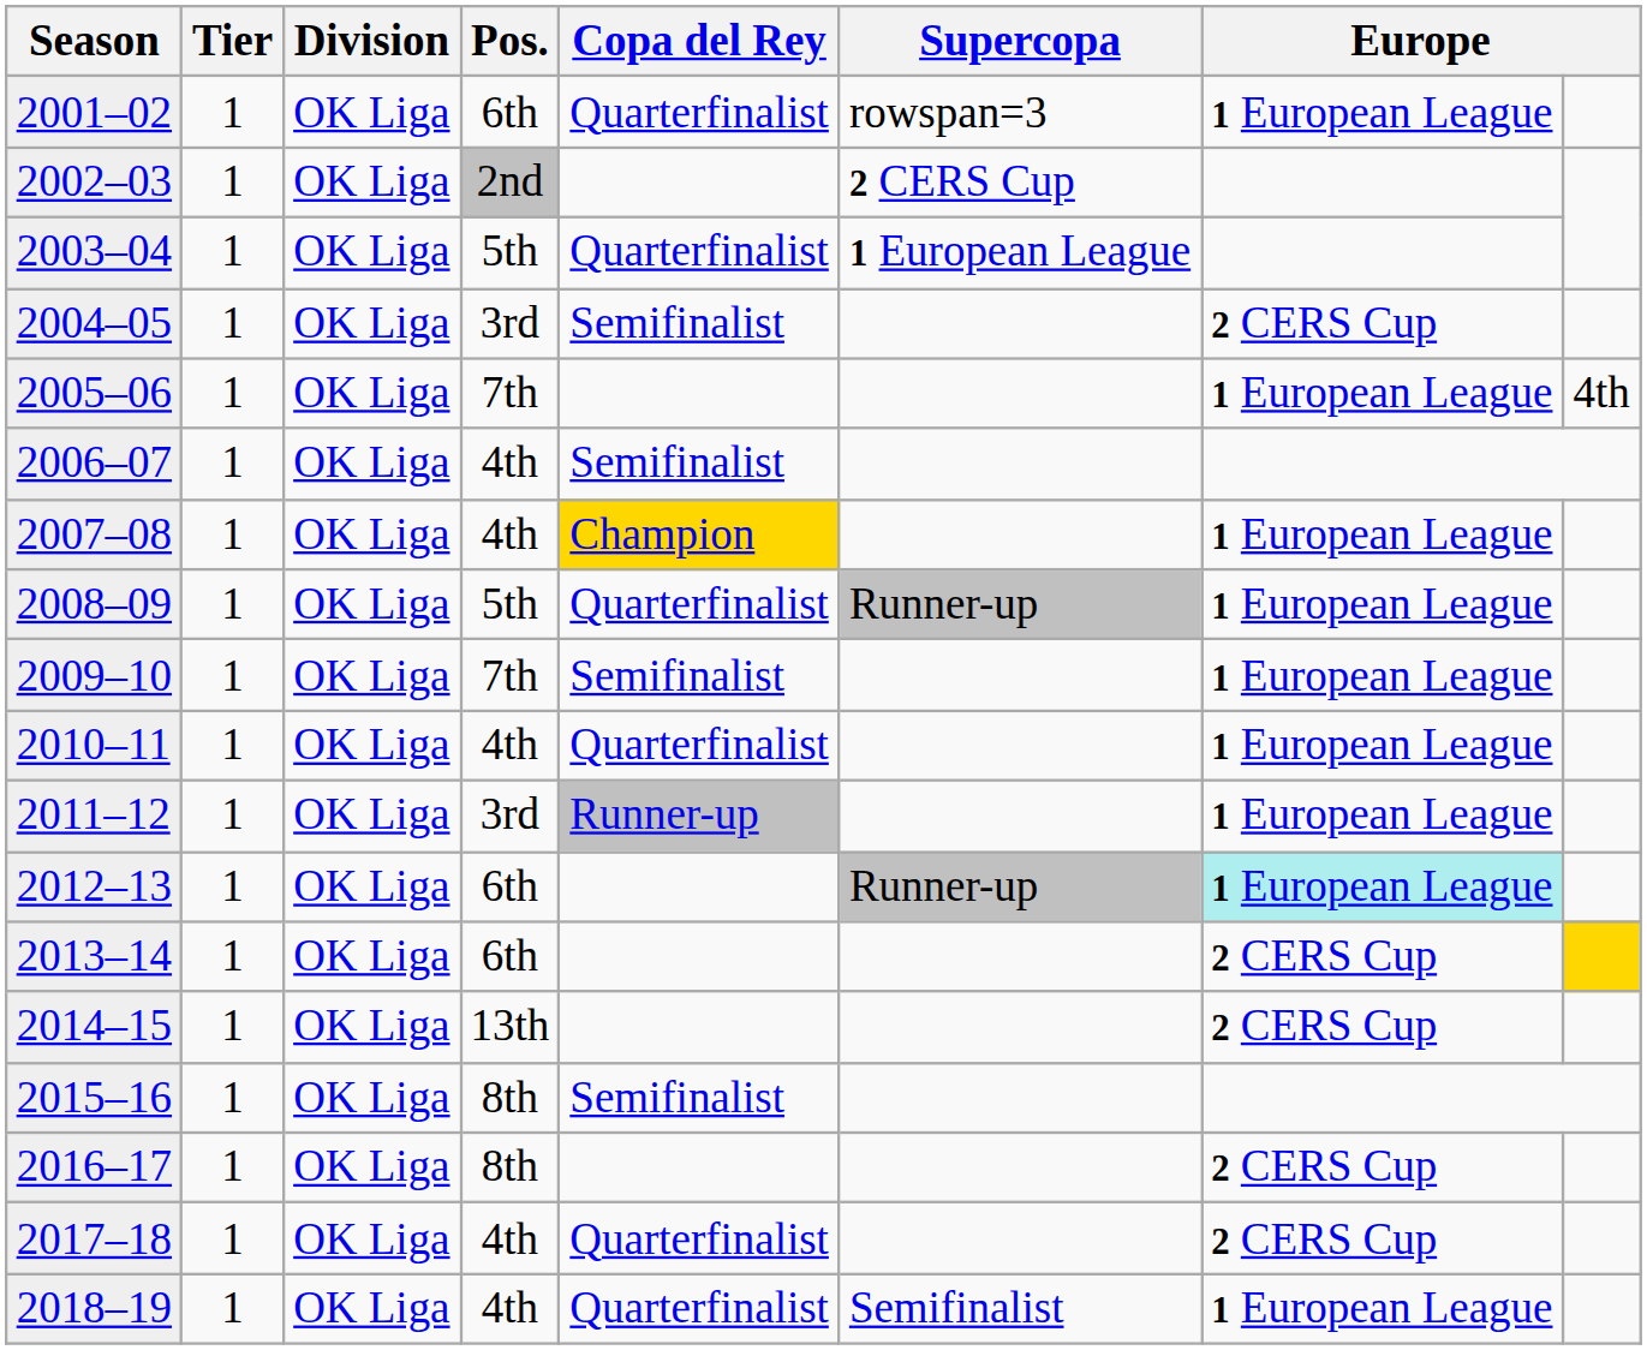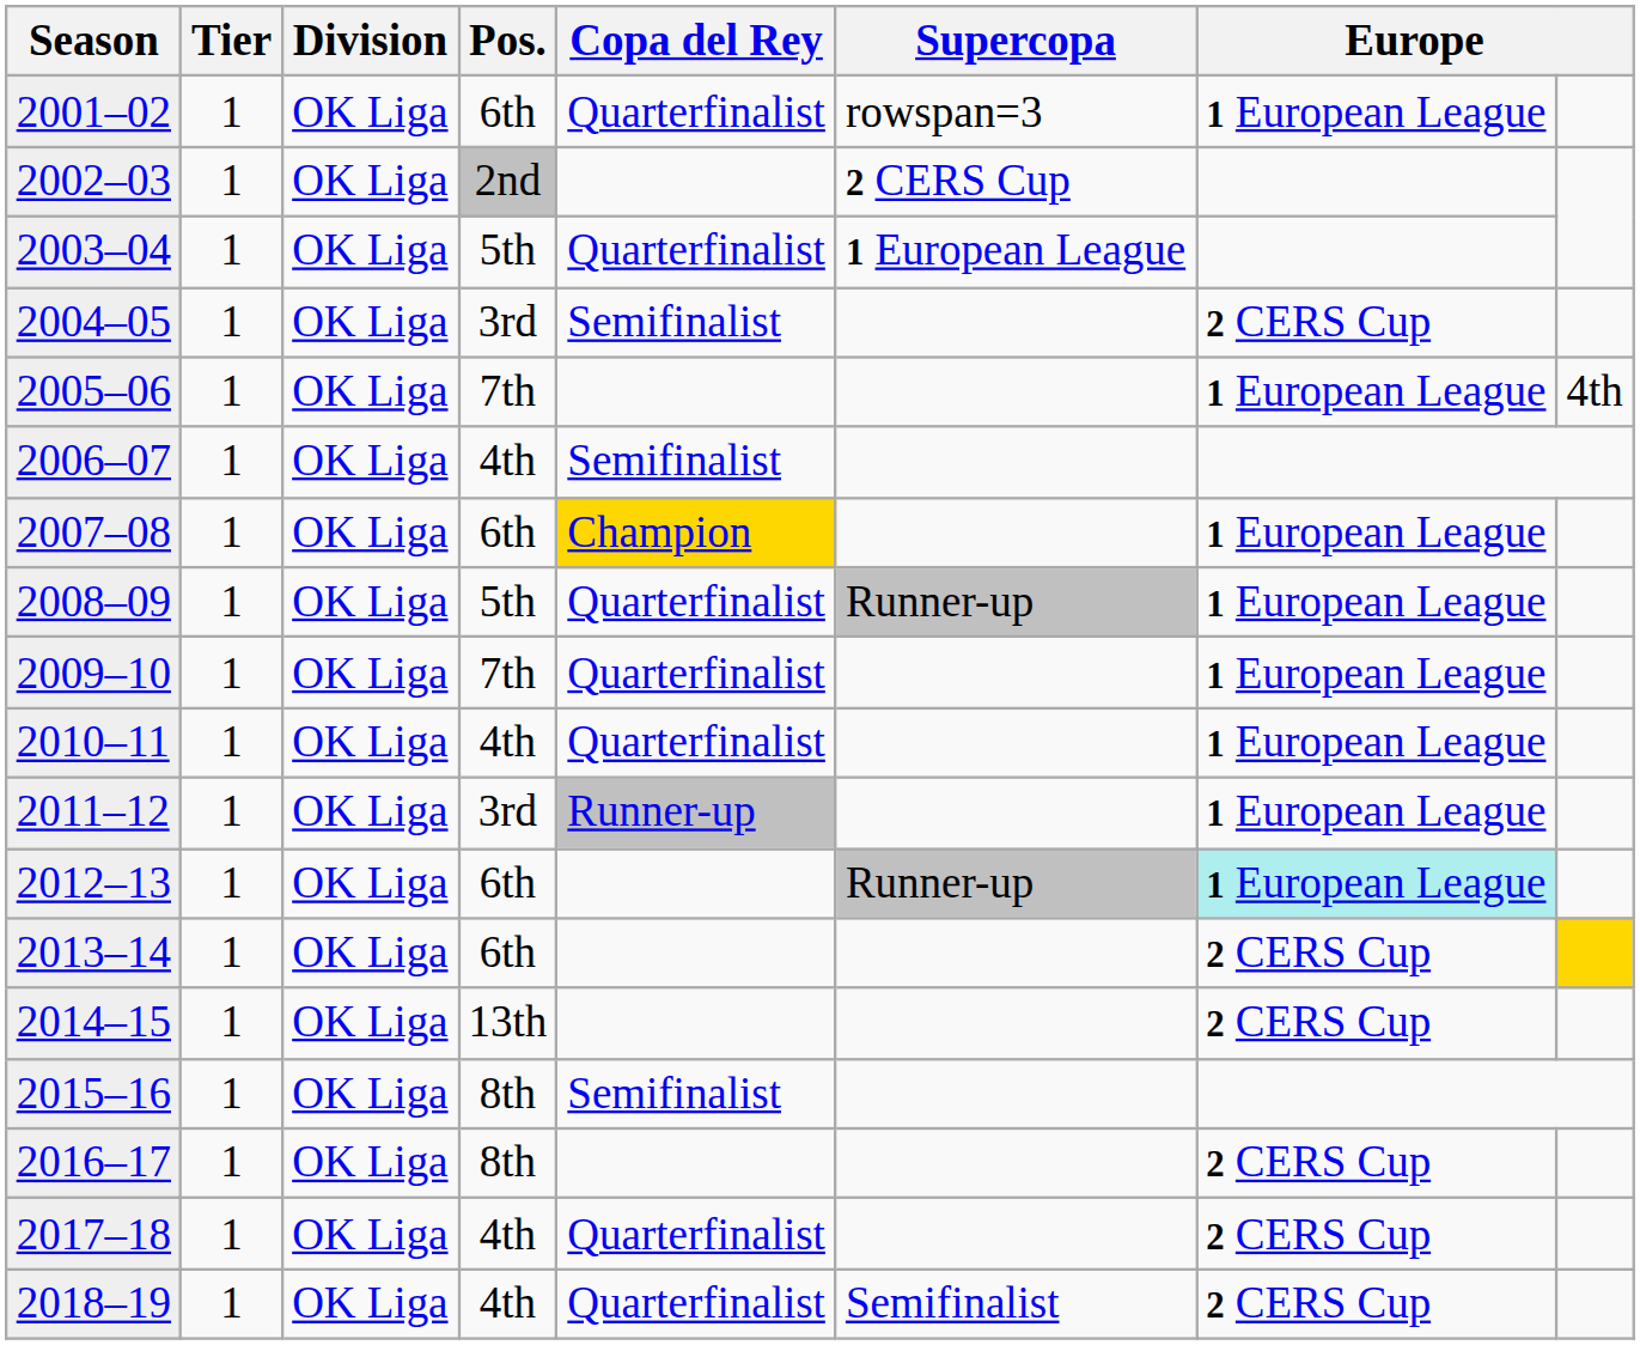2007–08 | Pos.: 4th -> 6th
2009–10 | Copa del Rey: Semifinalist -> Quarterfinalist
2018–19 | column 7: 1 European League -> 2 CERS Cup
